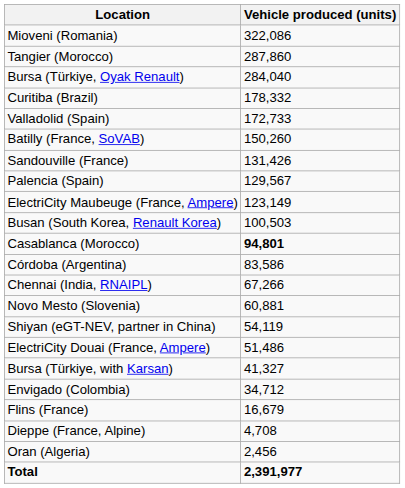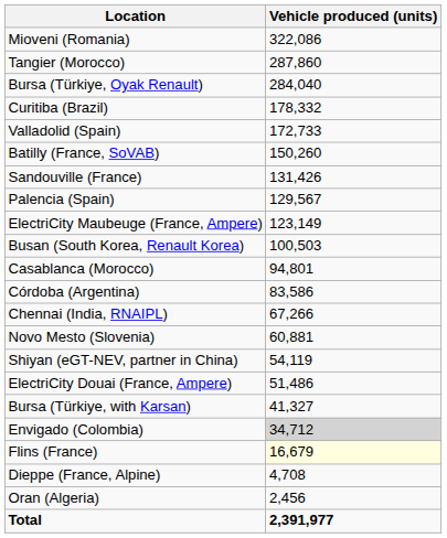Casablanca (Morocco) | Vehicle produced (units): bold -> normal
Envigado (Colombia) | Vehicle produced (units): no background -> lightgrey background
Flins (France) | Vehicle produced (units): no background -> lightyellow background
